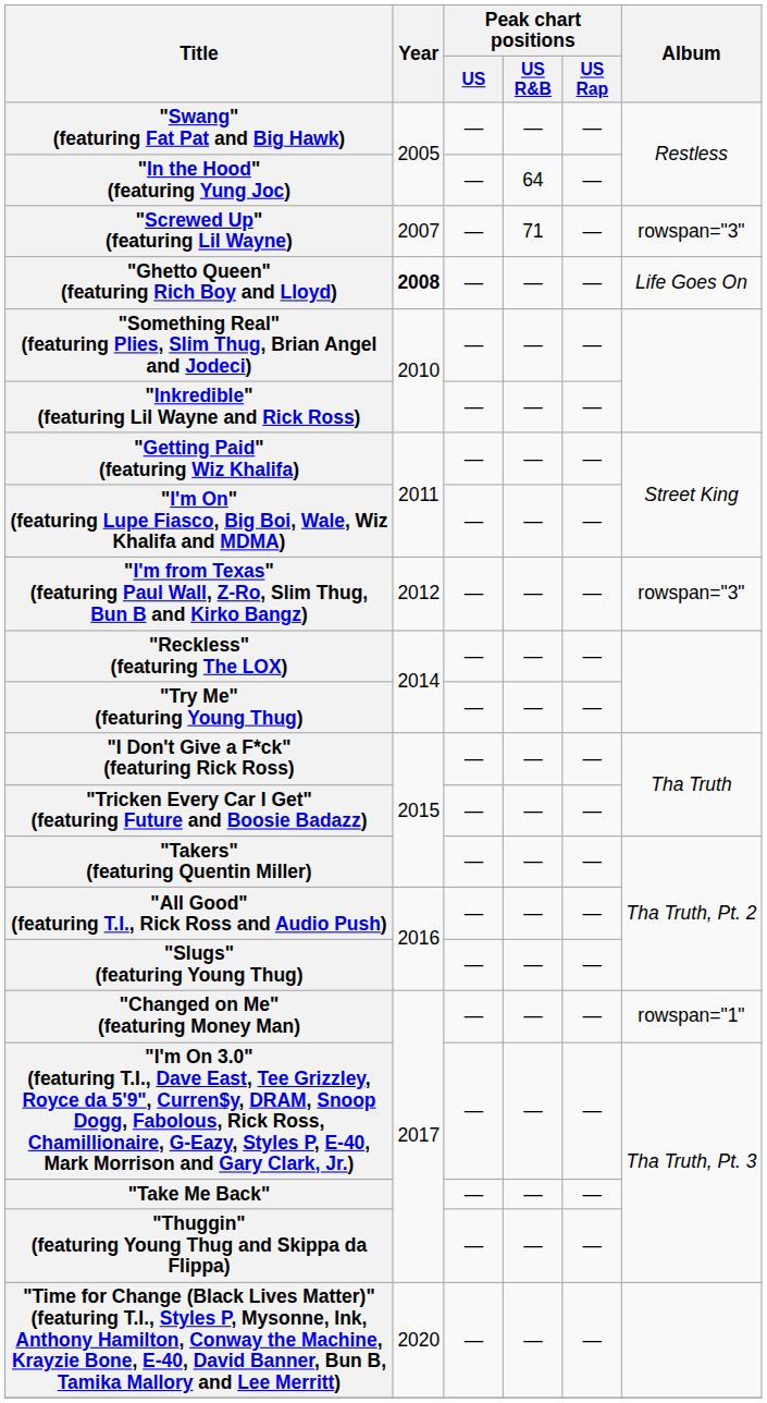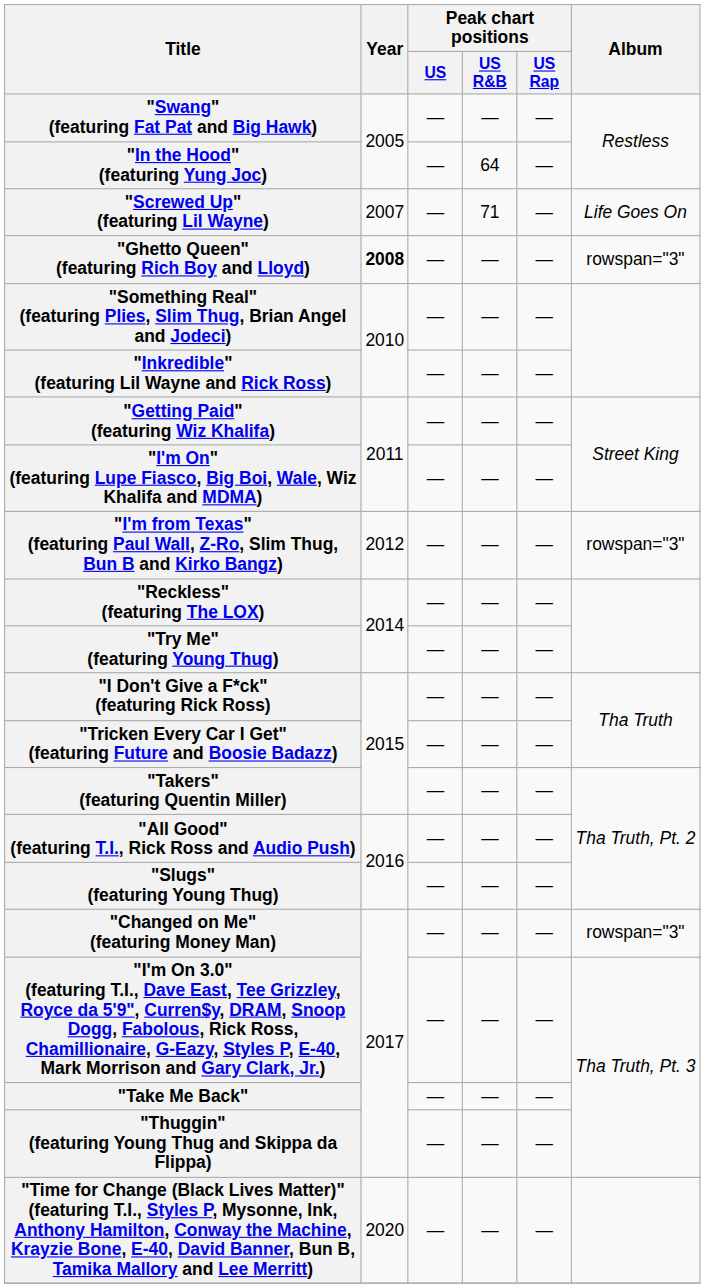"Screwed Up" (featuring Lil Wayne) | Album: rowspan="3" -> Life Goes On
"Ghetto Queen" (featuring Rich Boy and Lloyd) | Album: Life Goes On -> rowspan="3"
"Changed on Me" (featuring Money Man) | Album: rowspan="1" -> rowspan="3"
